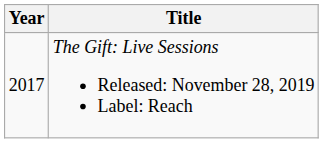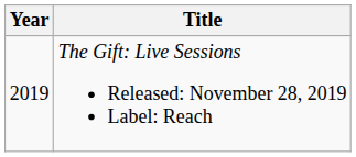row 2 | Year: 2017 -> 2019
